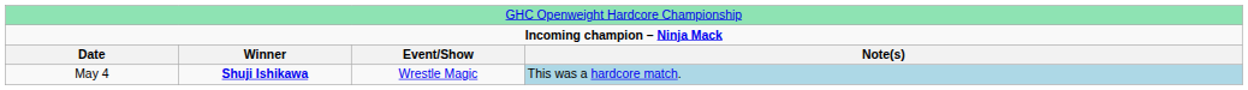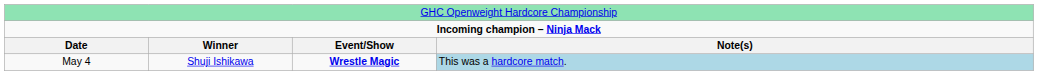May 4 | column 2: bold -> normal
May 4 | column 3: normal -> bold
